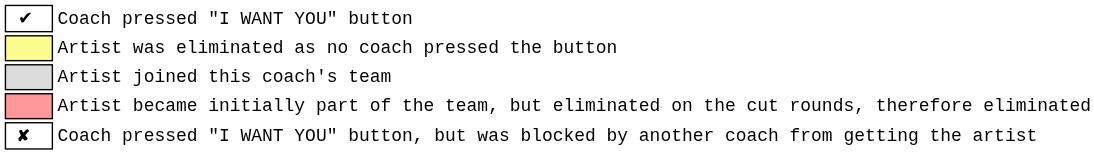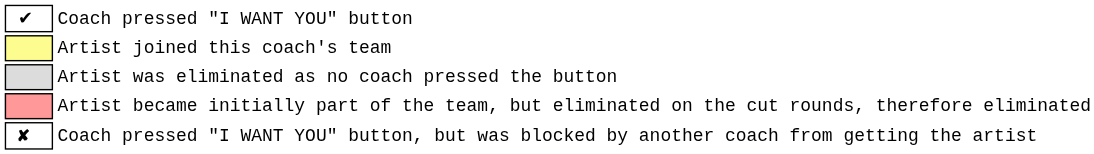row 2 | column 2: Artist was eliminated as no coach pressed the button -> Artist joined this coach's team
row 3 | column 2: Artist joined this coach's team -> Artist was eliminated as no coach pressed the button
